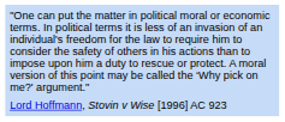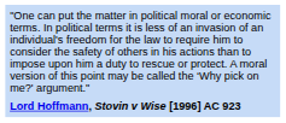row 2 | column 1: normal -> bold
